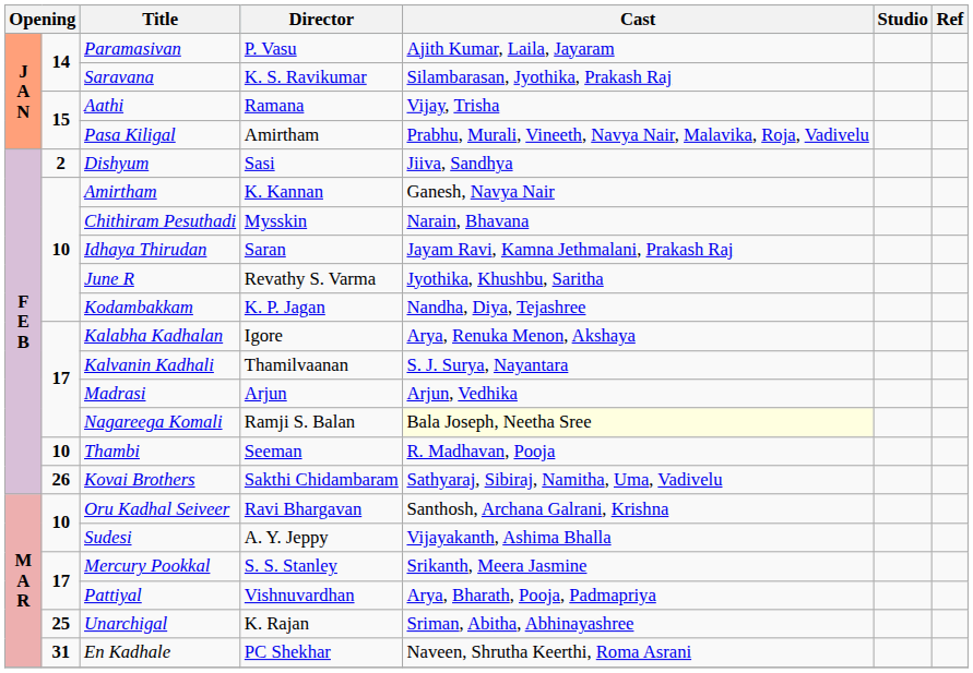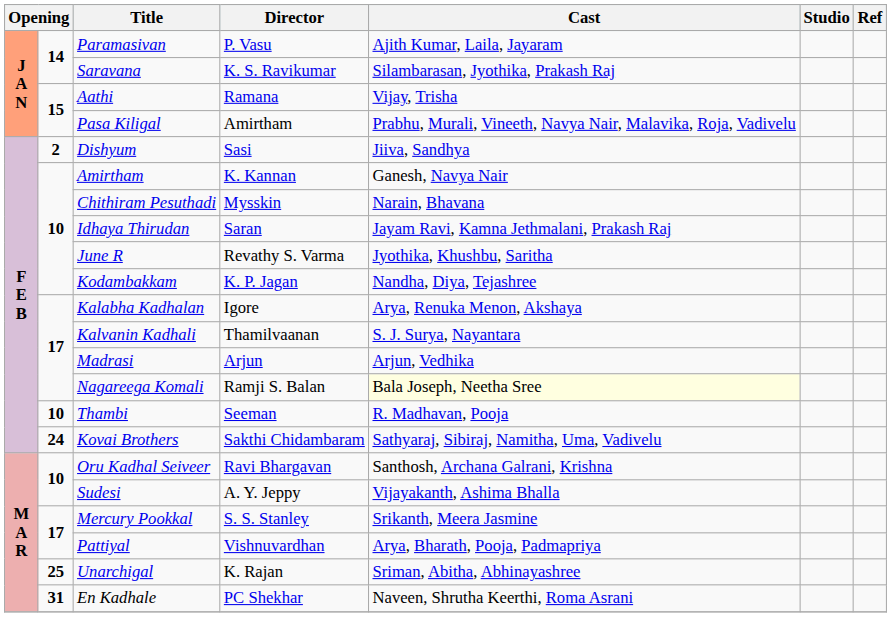Kovai Brothers | column 2: 26 -> 24
